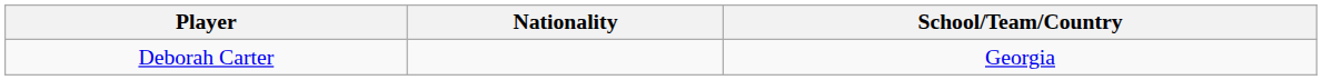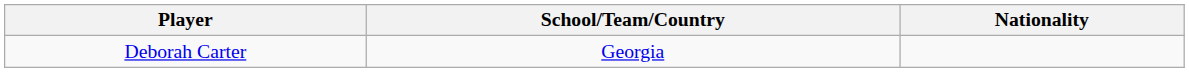columns swapped: Nationality <-> School/Team/Country
